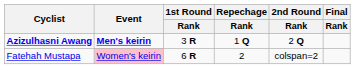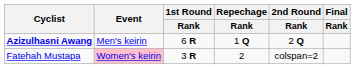Azizulhasni Awang | Event: bold -> normal
Azizulhasni Awang | 1st Round / Rank: 3 R -> 6 R
Fatehah Mustapa | 1st Round / Rank: 6 R -> 3 R
